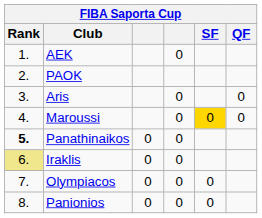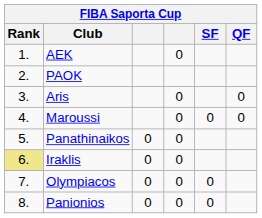Maroussi | SF: gold background -> no background
Panathinaikos | Rank: bold -> normal
